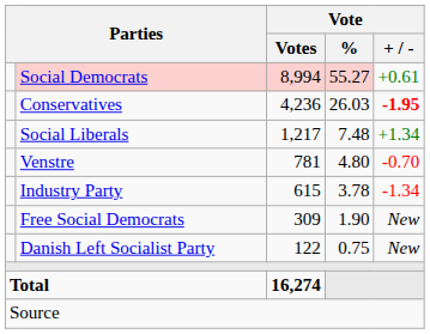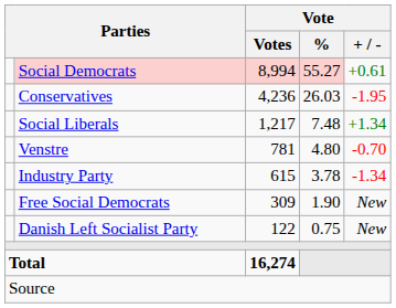Conservatives | Vote / + / -: bold -> normal
